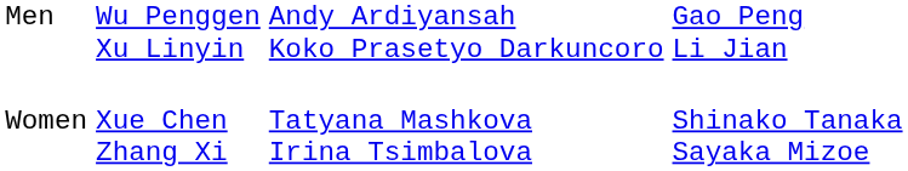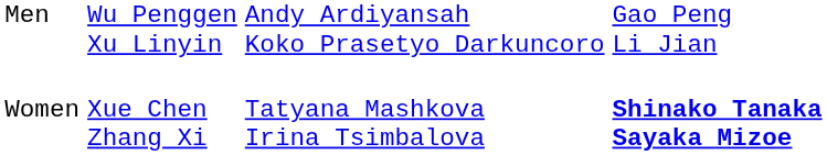Women | column 4: normal -> bold
